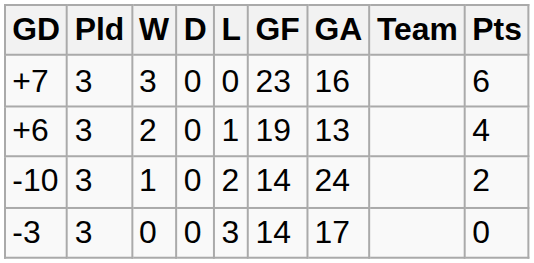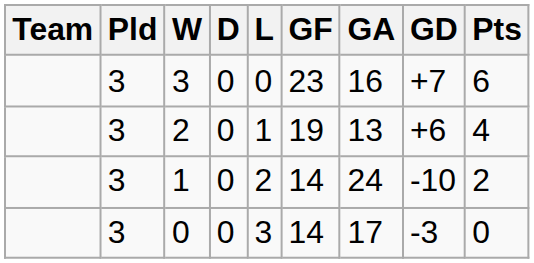columns swapped: Team <-> GD
